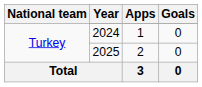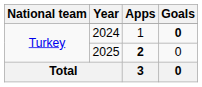2024 | Goals: normal -> bold
2025 | Apps: normal -> bold
